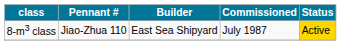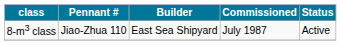8-m3 class | Status: gold background -> no background
